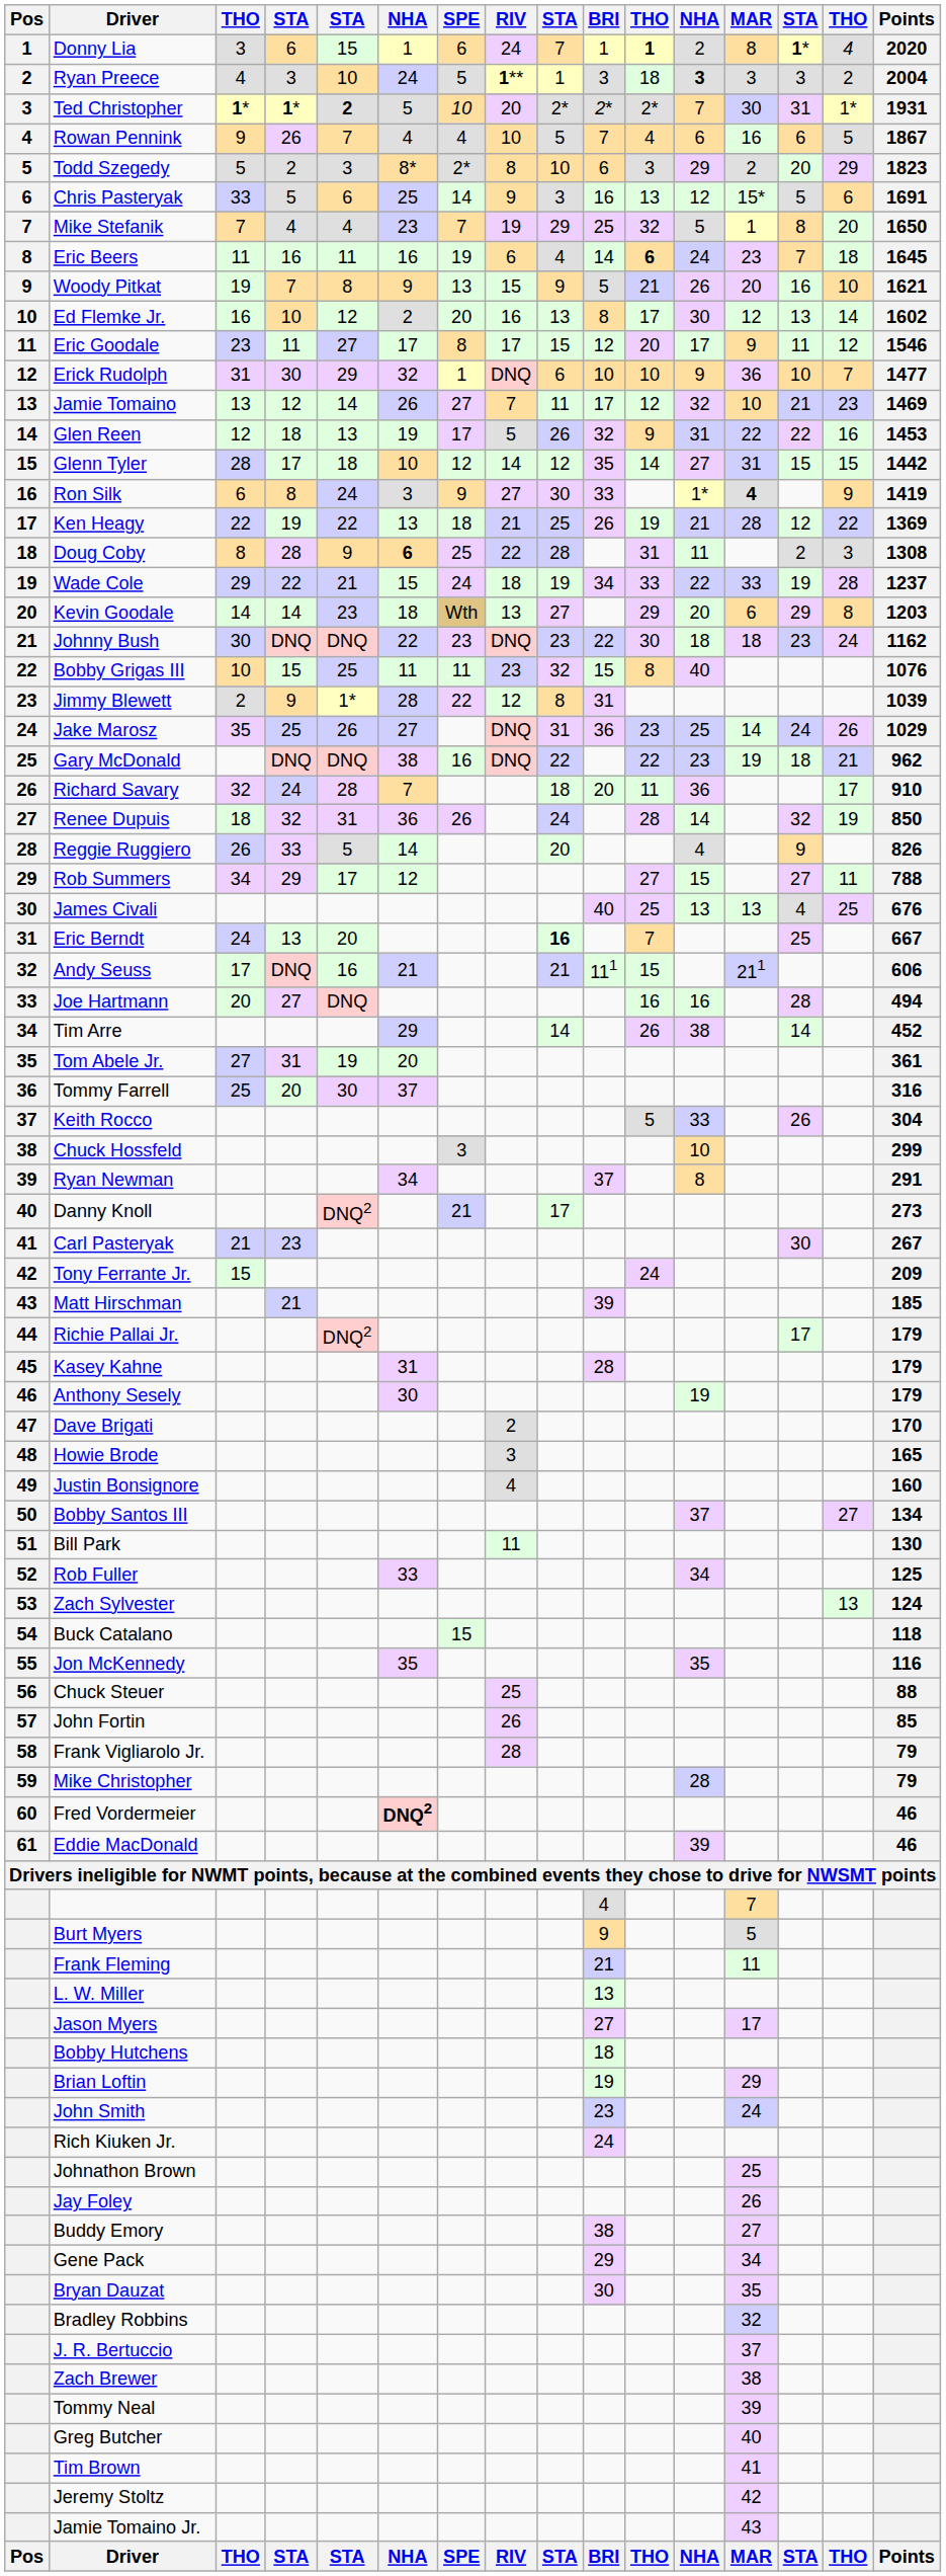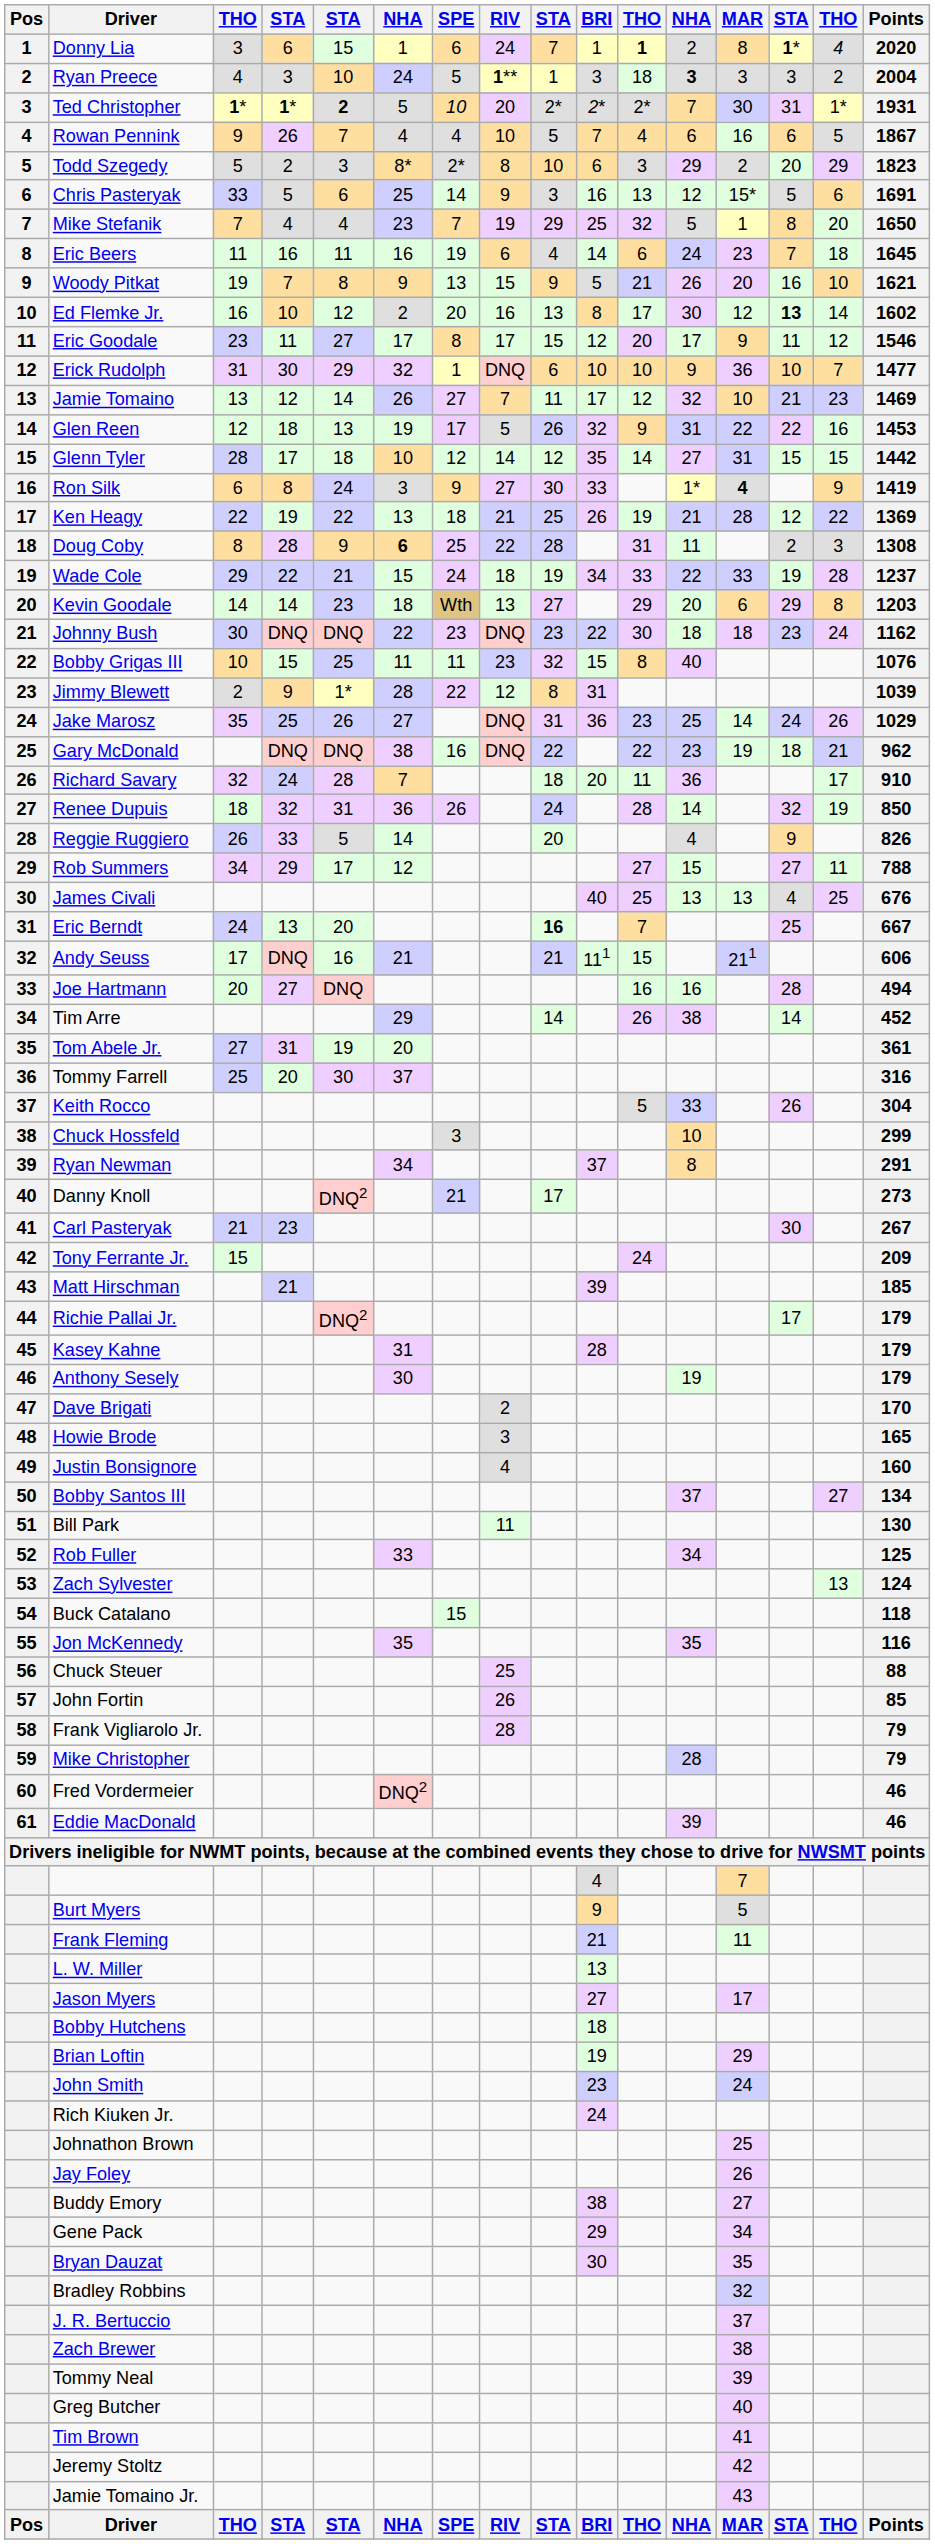Eric Beers | column 11: bold -> normal
Ed Flemke Jr. | column 14: normal -> bold
Fred Vordermeier | column 6: bold -> normal
